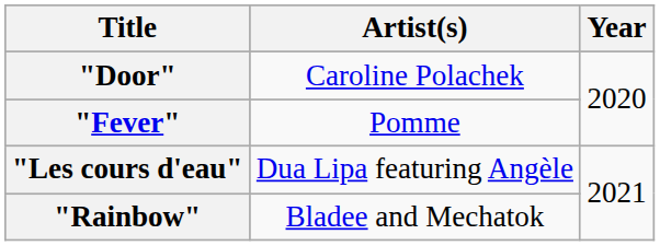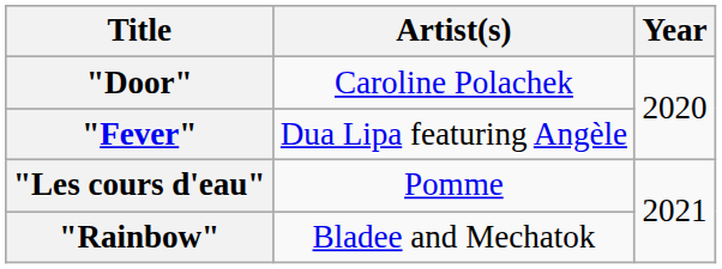"Fever" | Artist(s): Pomme -> Dua Lipa featuring Angèle
"Les cours d'eau" | Artist(s): Dua Lipa featuring Angèle -> Pomme
